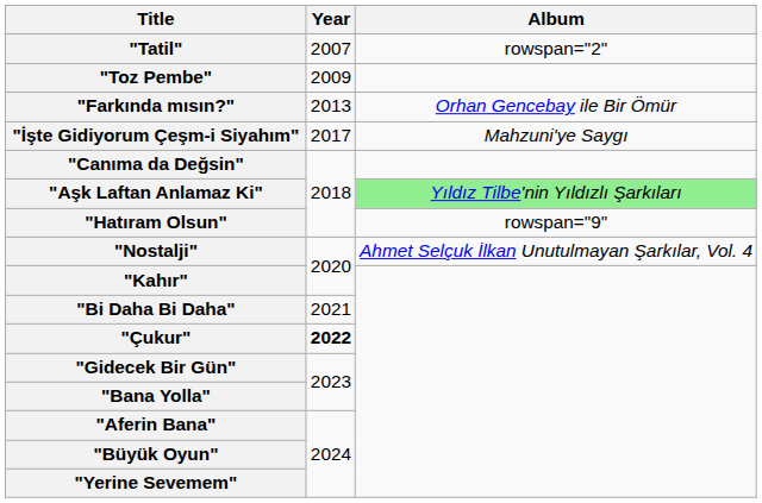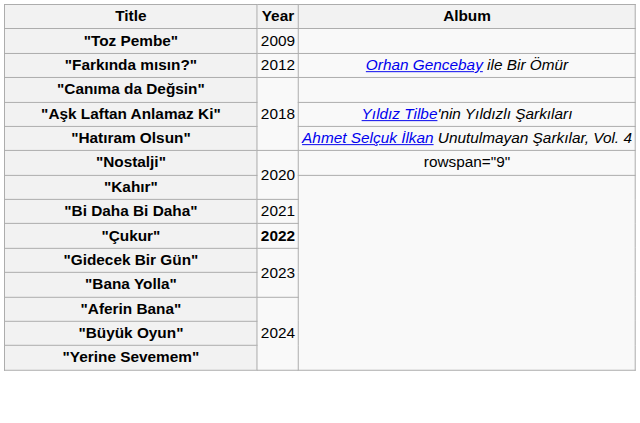- row: "Tatil" | 2007 | rowspan="2"
"Farkında mısın?" | Year: 2013 -> 2012
- row: "İşte Gidiyorum Çeşm-i Siyahım" | 2017 | Mahzuni'ye Saygı
"Aşk Laftan Anlamaz Ki" | Album: lightgreen background -> no background
"Hatıram Olsun" | Album: rowspan="9" -> Ahmet Selçuk İlkan Unutulmayan Şarkılar, Vol. 4
"Nostalji" | Album: Ahmet Selçuk İlkan Unutulmayan Şarkılar, Vol. 4 -> rowspan="9"
